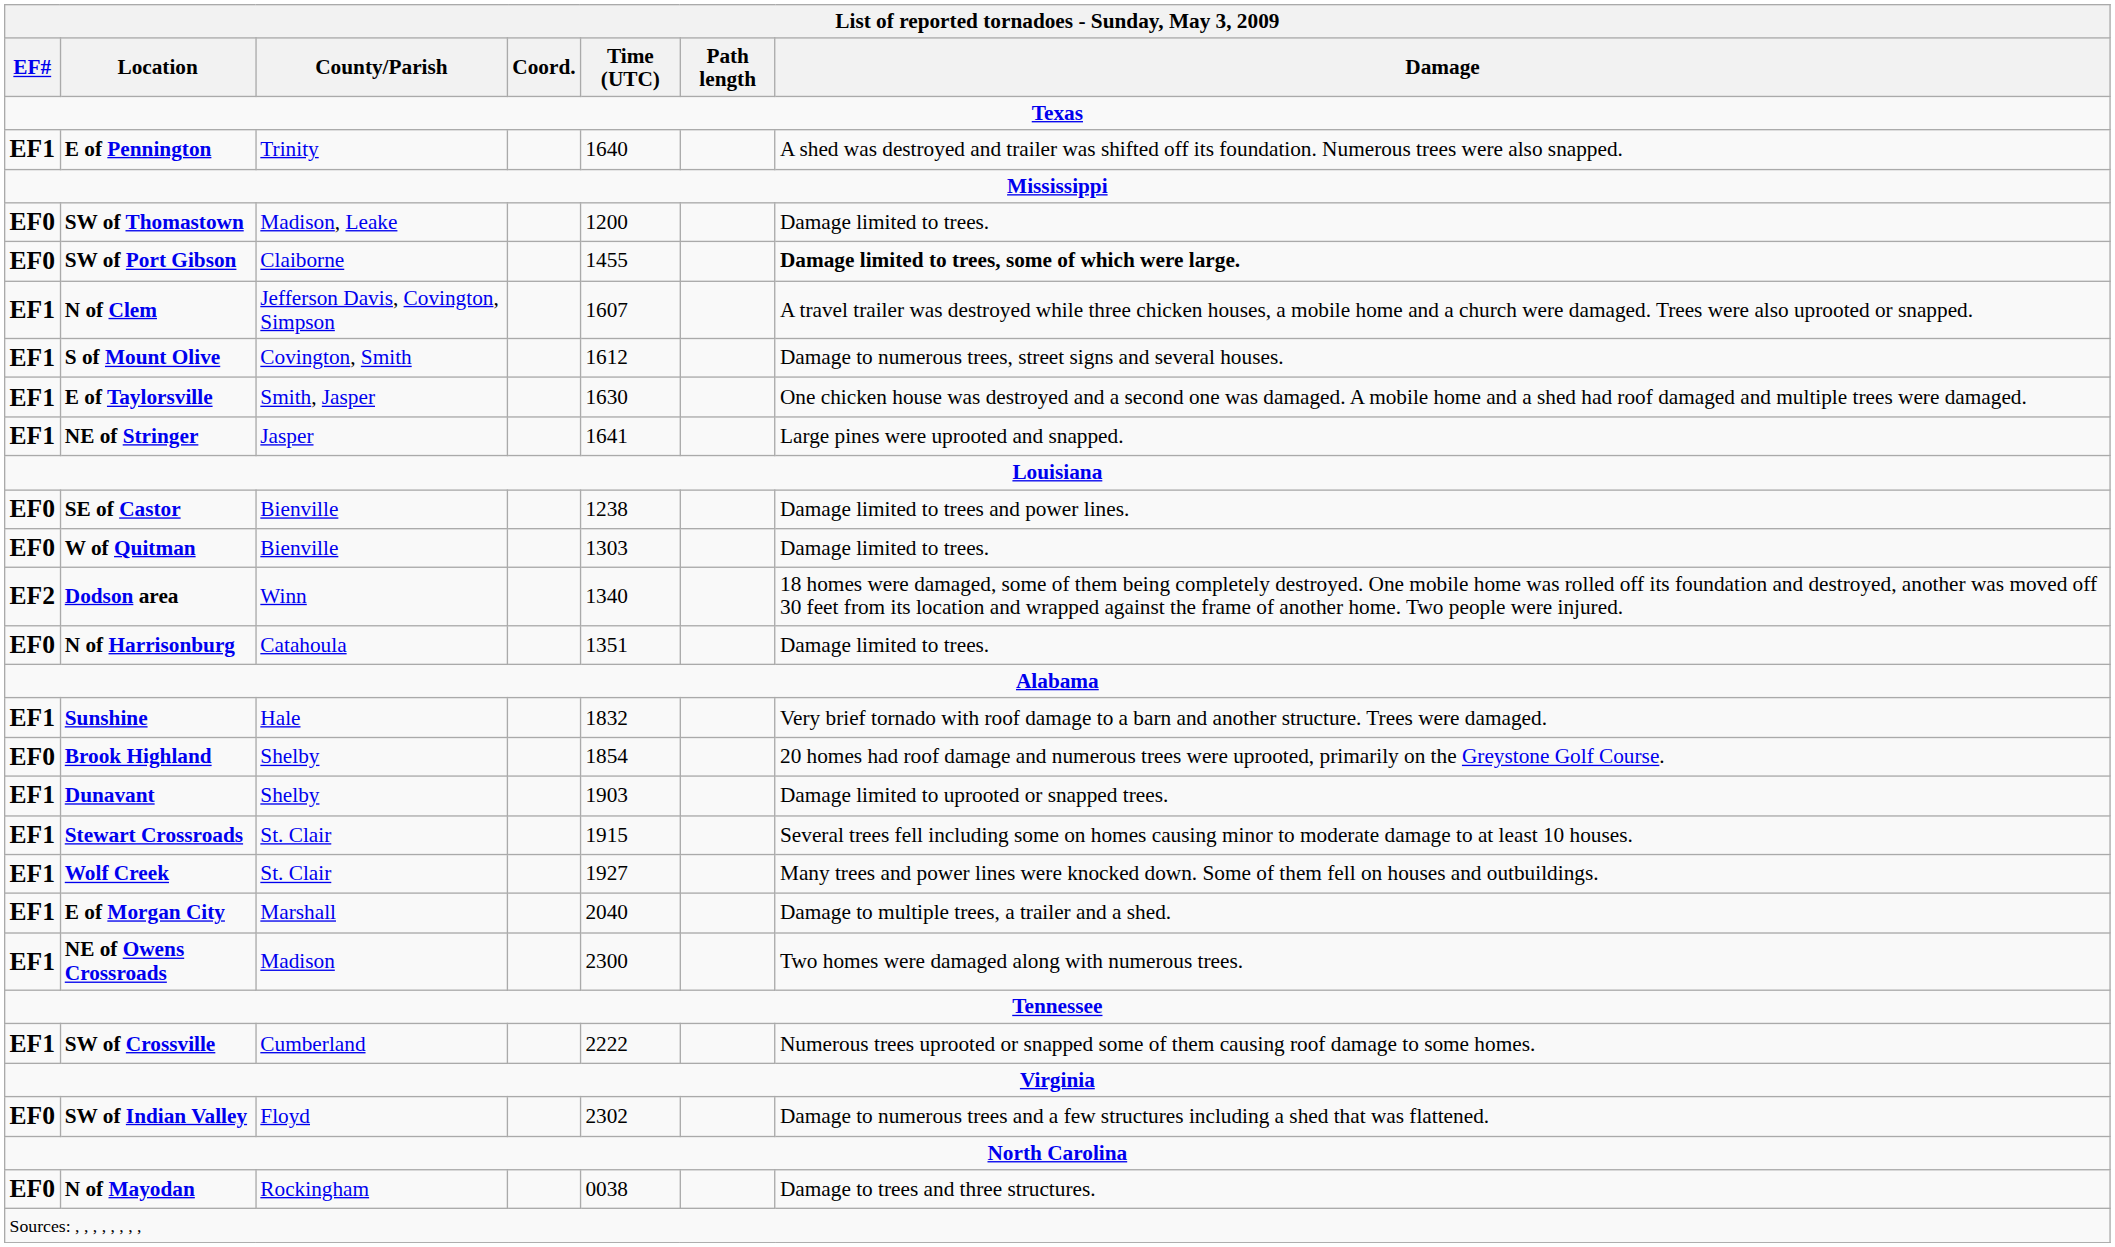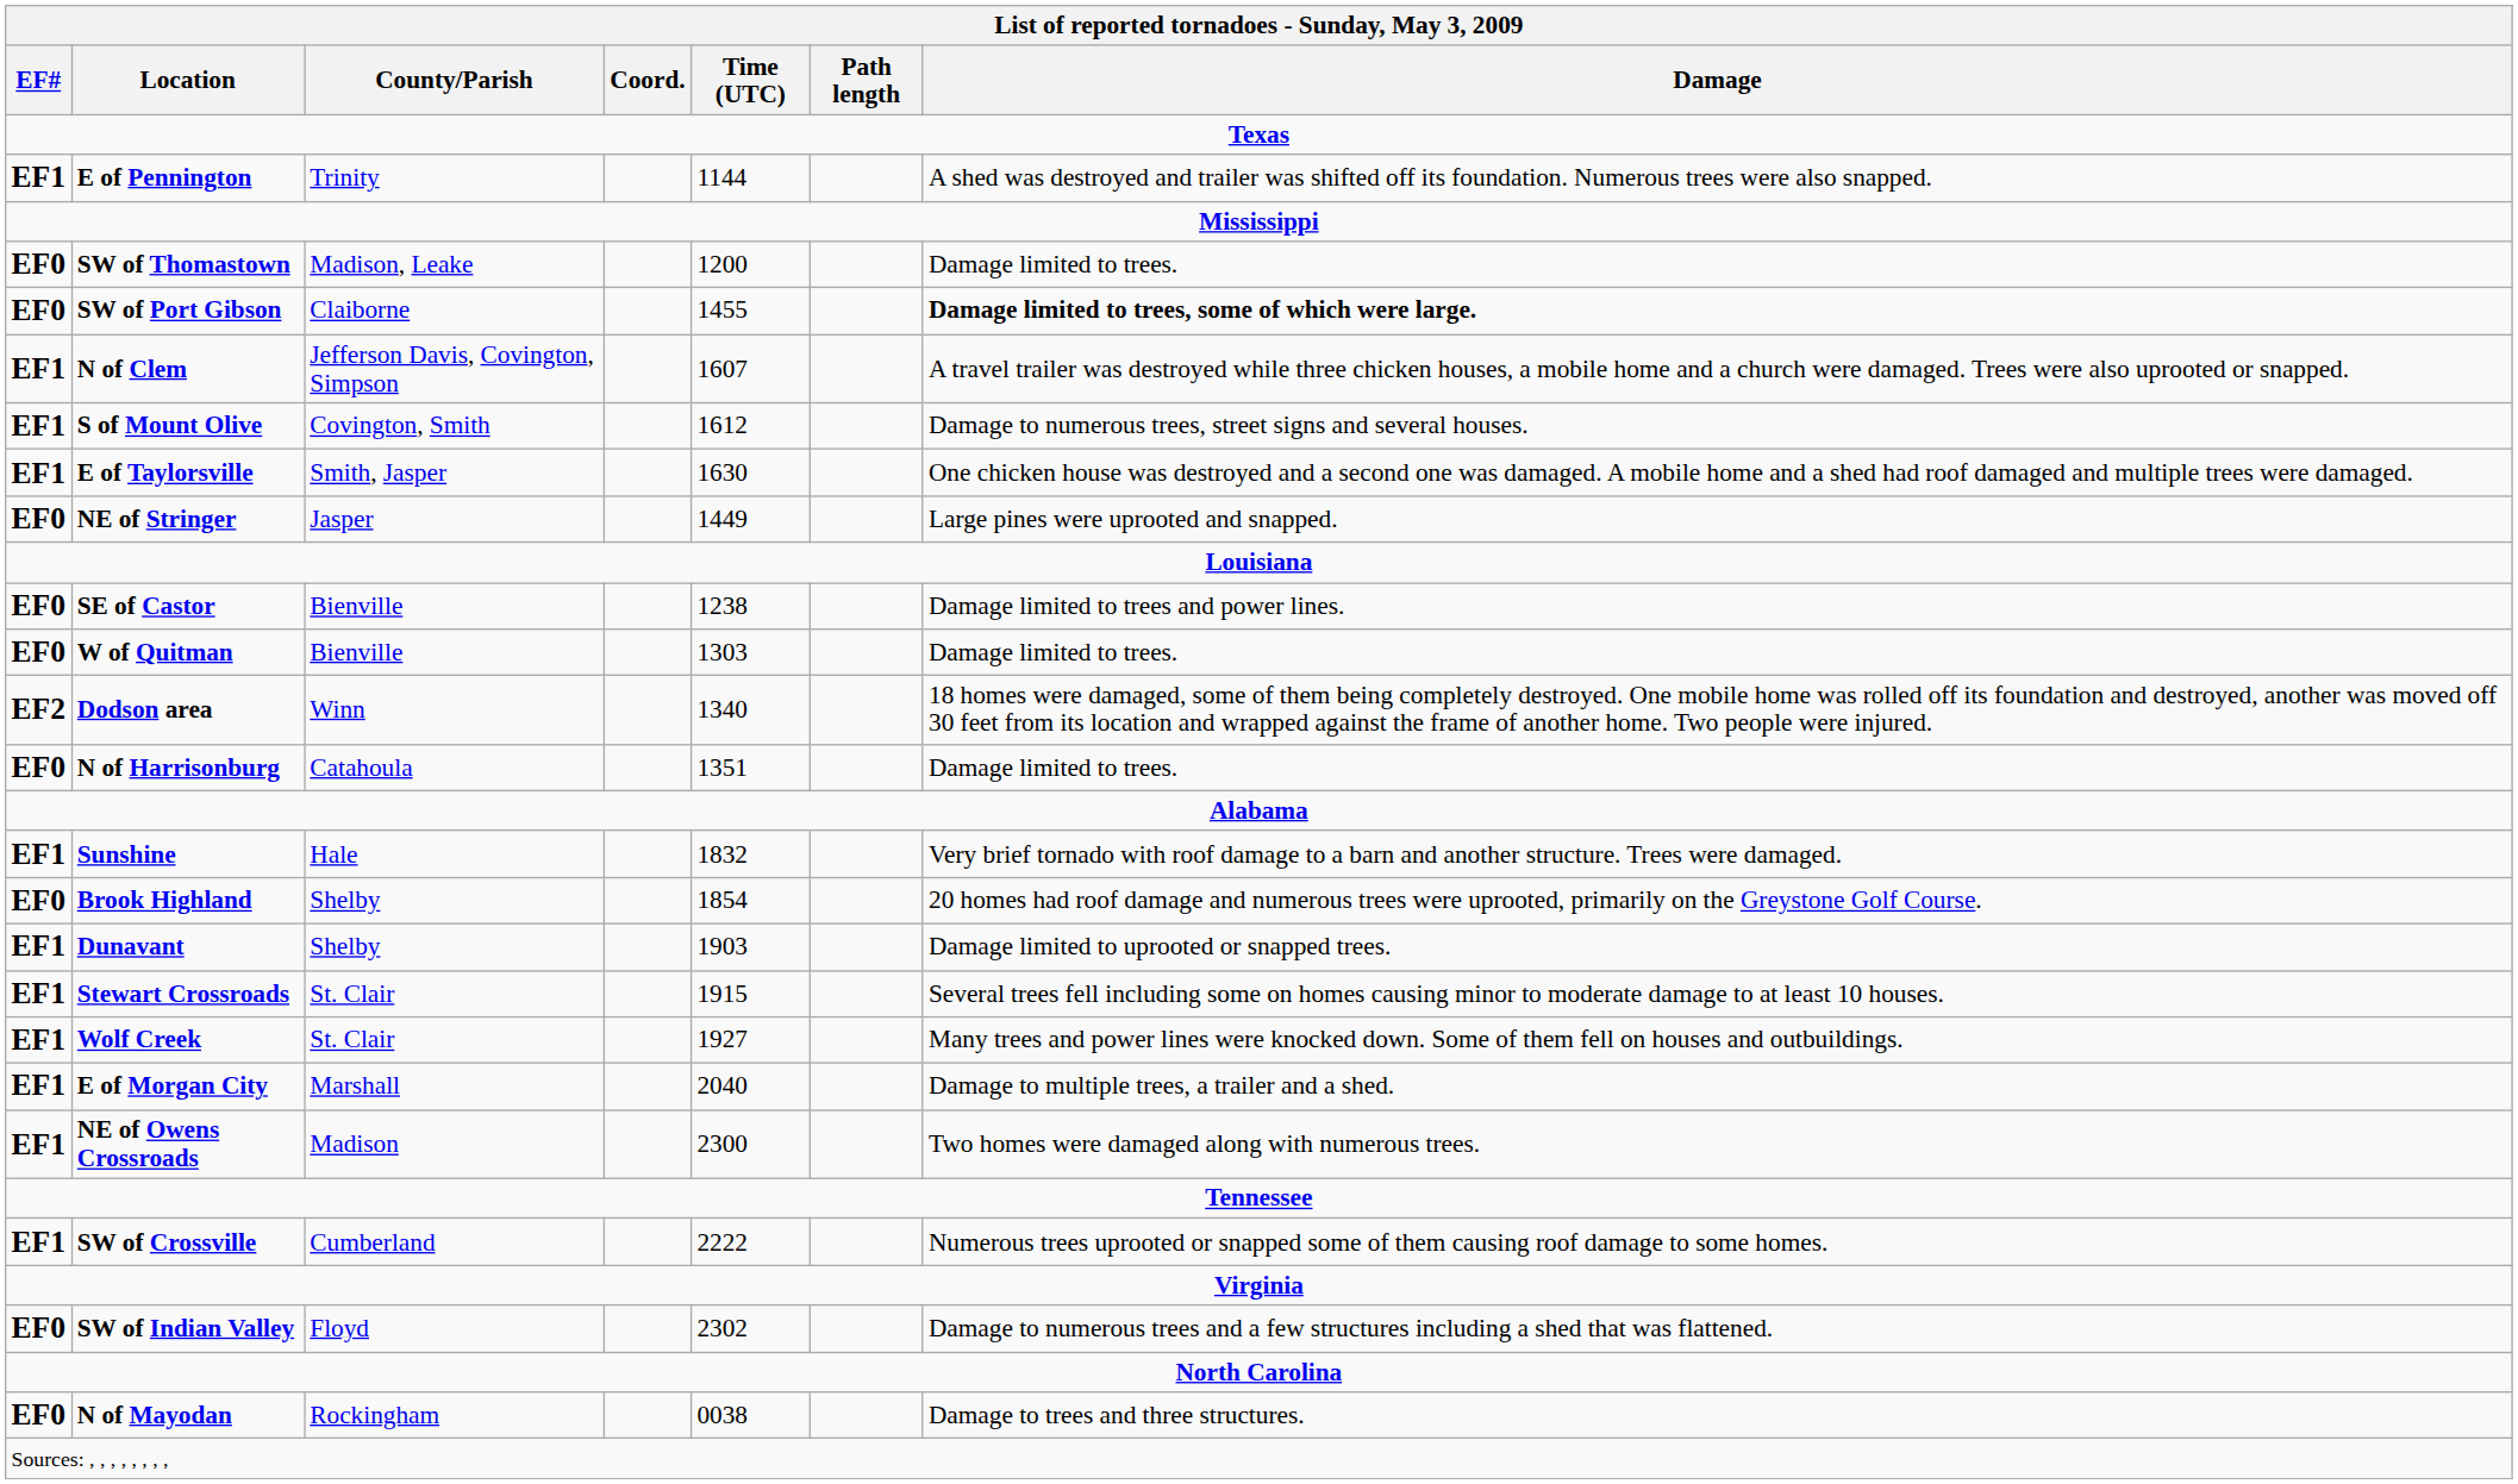E of Pennington | Time (UTC): 1640 -> 1144
NE of Stringer | EF#: EF1 -> EF0
NE of Stringer | Time (UTC): 1641 -> 1449
